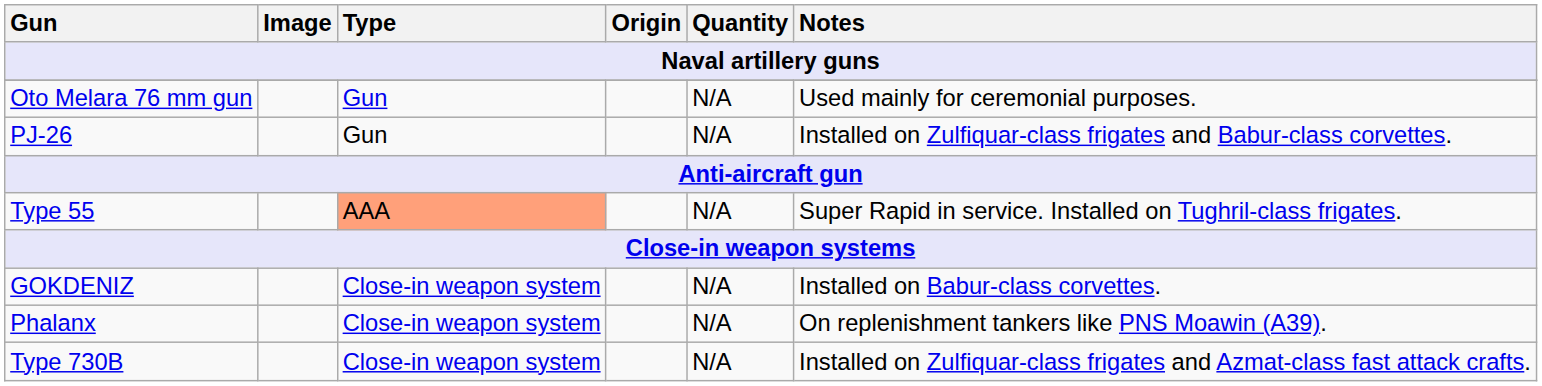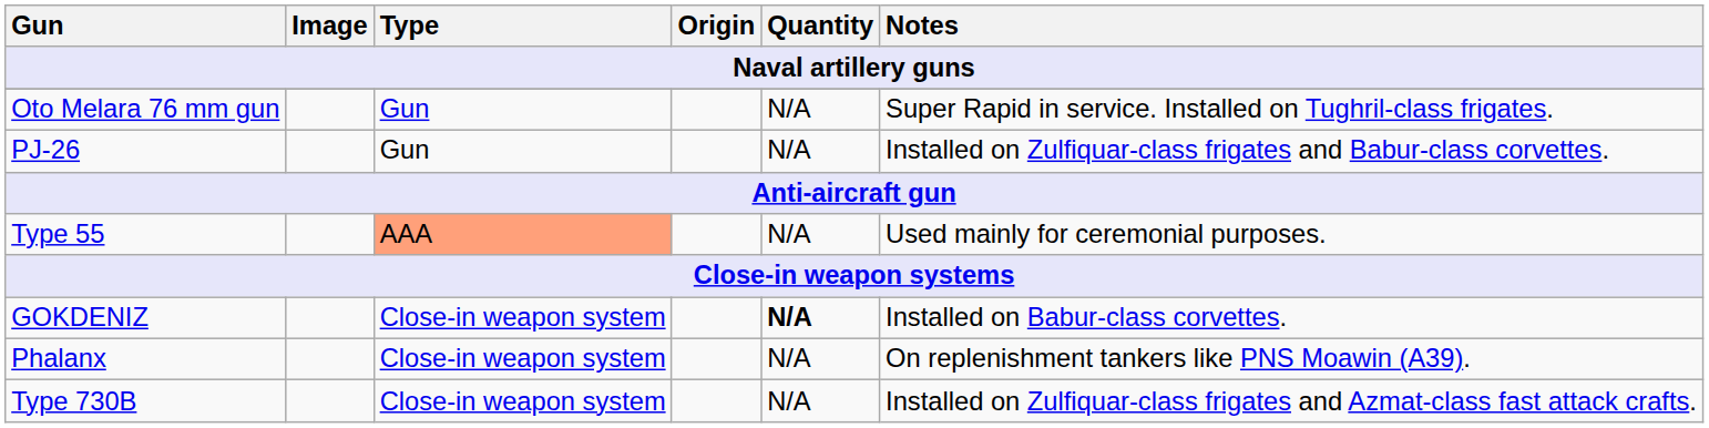Oto Melara 76 mm gun | Notes: Used mainly for ceremonial purposes. -> Super Rapid in service. Installed on Tughril-class frigates.
Type 55 | Notes: Super Rapid in service. Installed on Tughril-class frigates. -> Used mainly for ceremonial purposes.
GOKDENIZ | Quantity: normal -> bold
